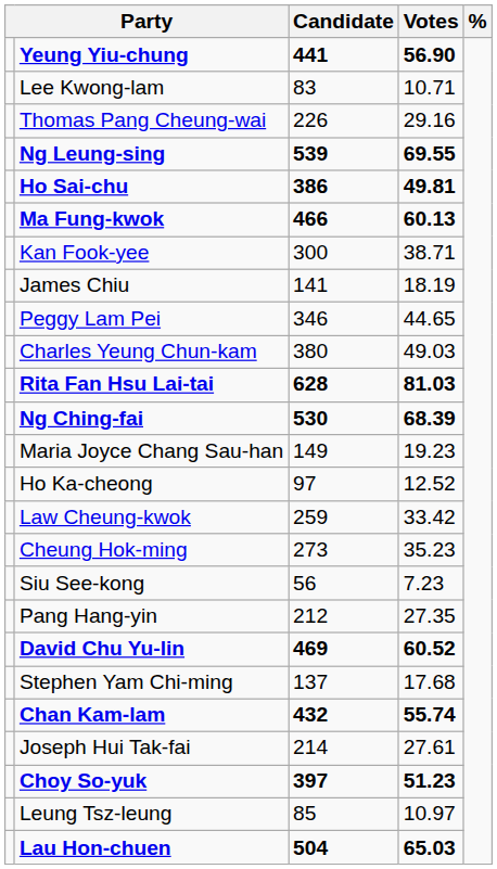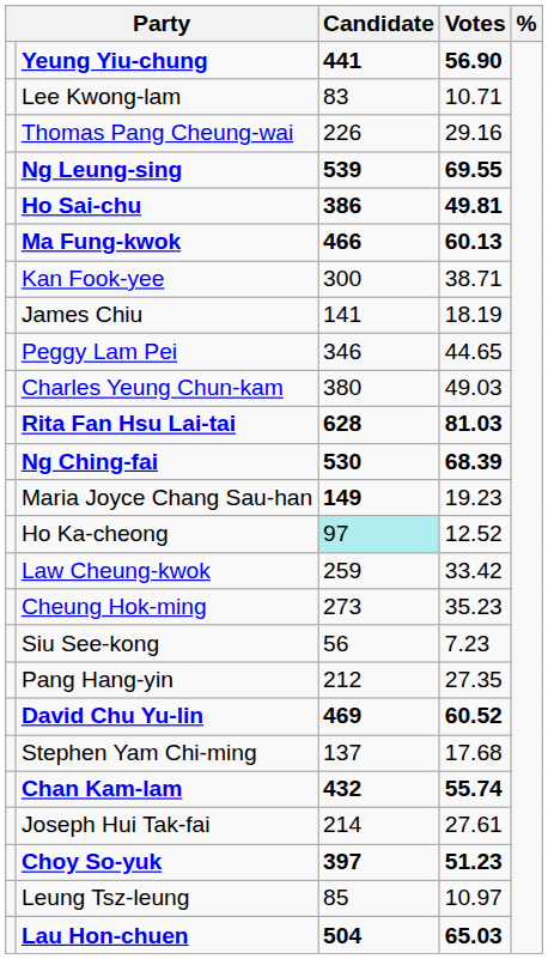Maria Joyce Chang Sau-han | Candidate: normal -> bold
Ho Ka-cheong | Candidate: no background -> paleturquoise background
